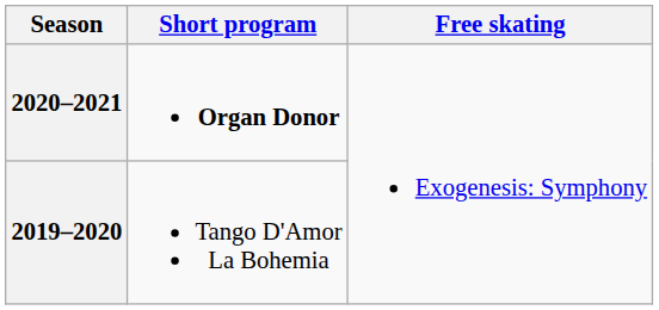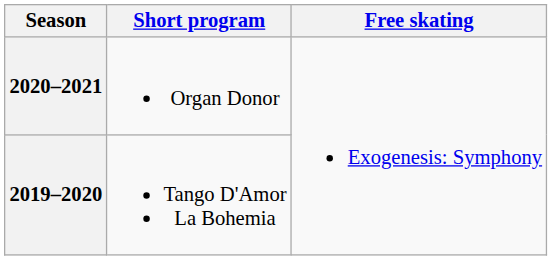2020–2021 | Short program: bold -> normal
